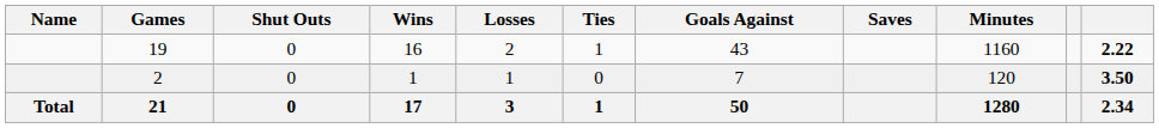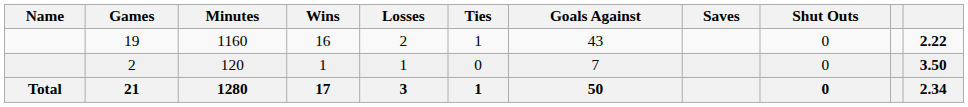columns swapped: Minutes <-> Shut Outs
